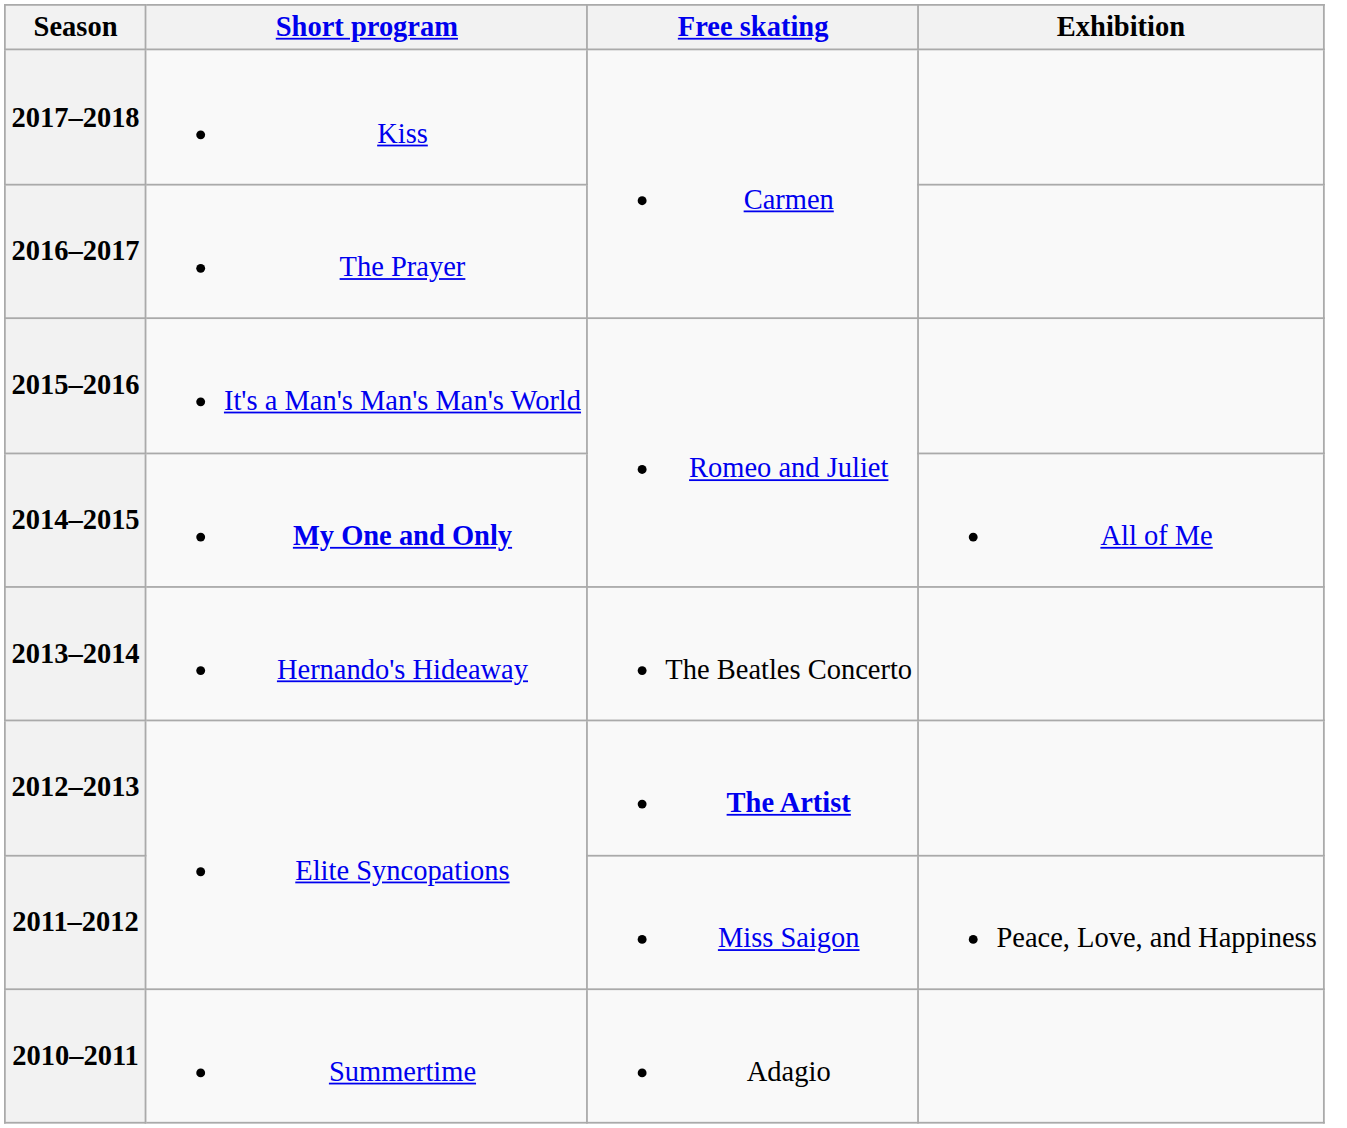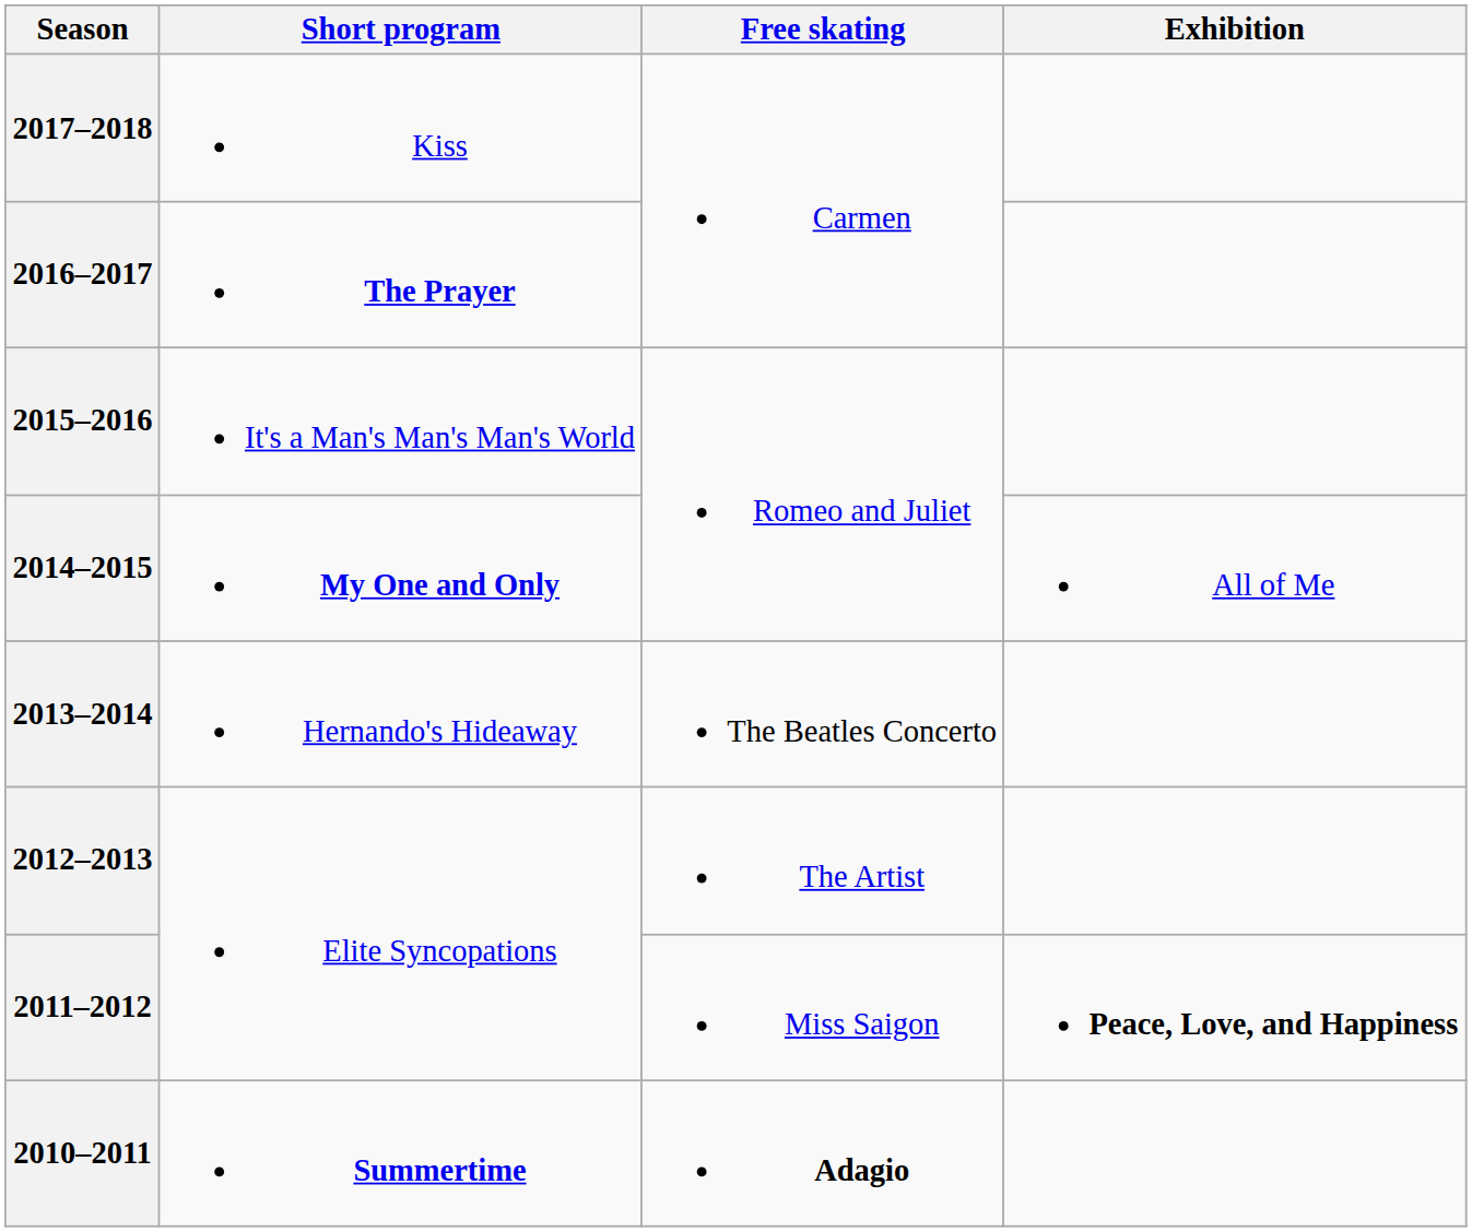2016–2017 | Short program: normal -> bold
2012–2013 | Free skating: bold -> normal
2011–2012 | Exhibition: normal -> bold
2010–2011 | Short program: normal -> bold
2010–2011 | Free skating: normal -> bold
